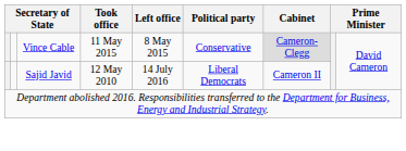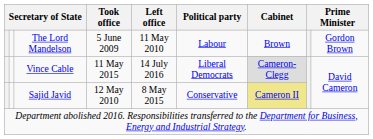+ row: The Lord Mandelson | 5 June 2009 | 11 May 2010 | Labour | Brown | Gordon Brown
Vince Cable | Left office: 8 May 2015 -> 14 July 2016
Vince Cable | Political party: Conservative -> Liberal Democrats
Sajid Javid | Left office: 14 July 2016 -> 8 May 2015
Sajid Javid | Political party: Liberal Democrats -> Conservative
Sajid Javid | Cabinet: no background -> khaki background
